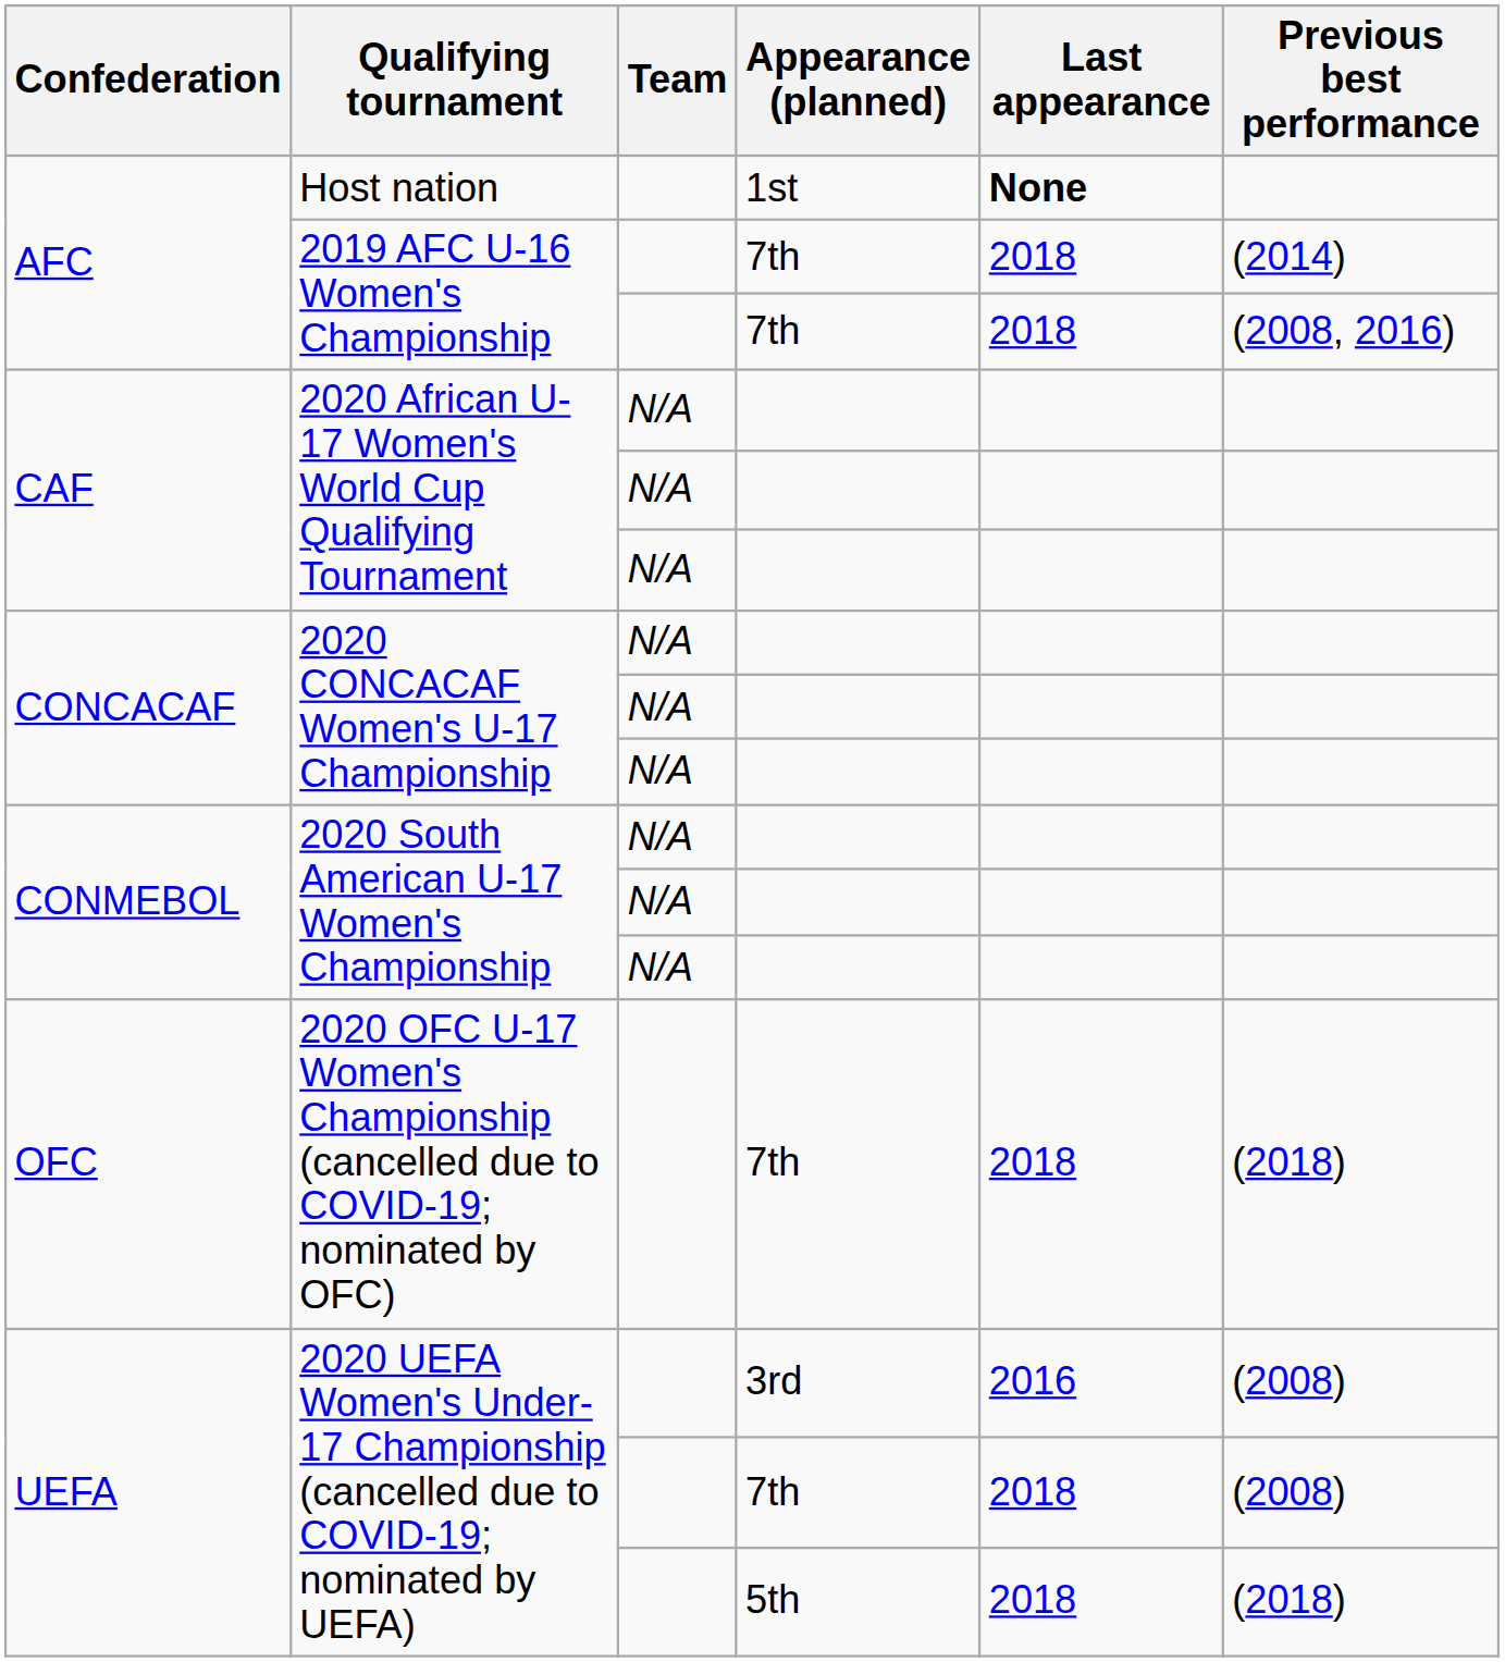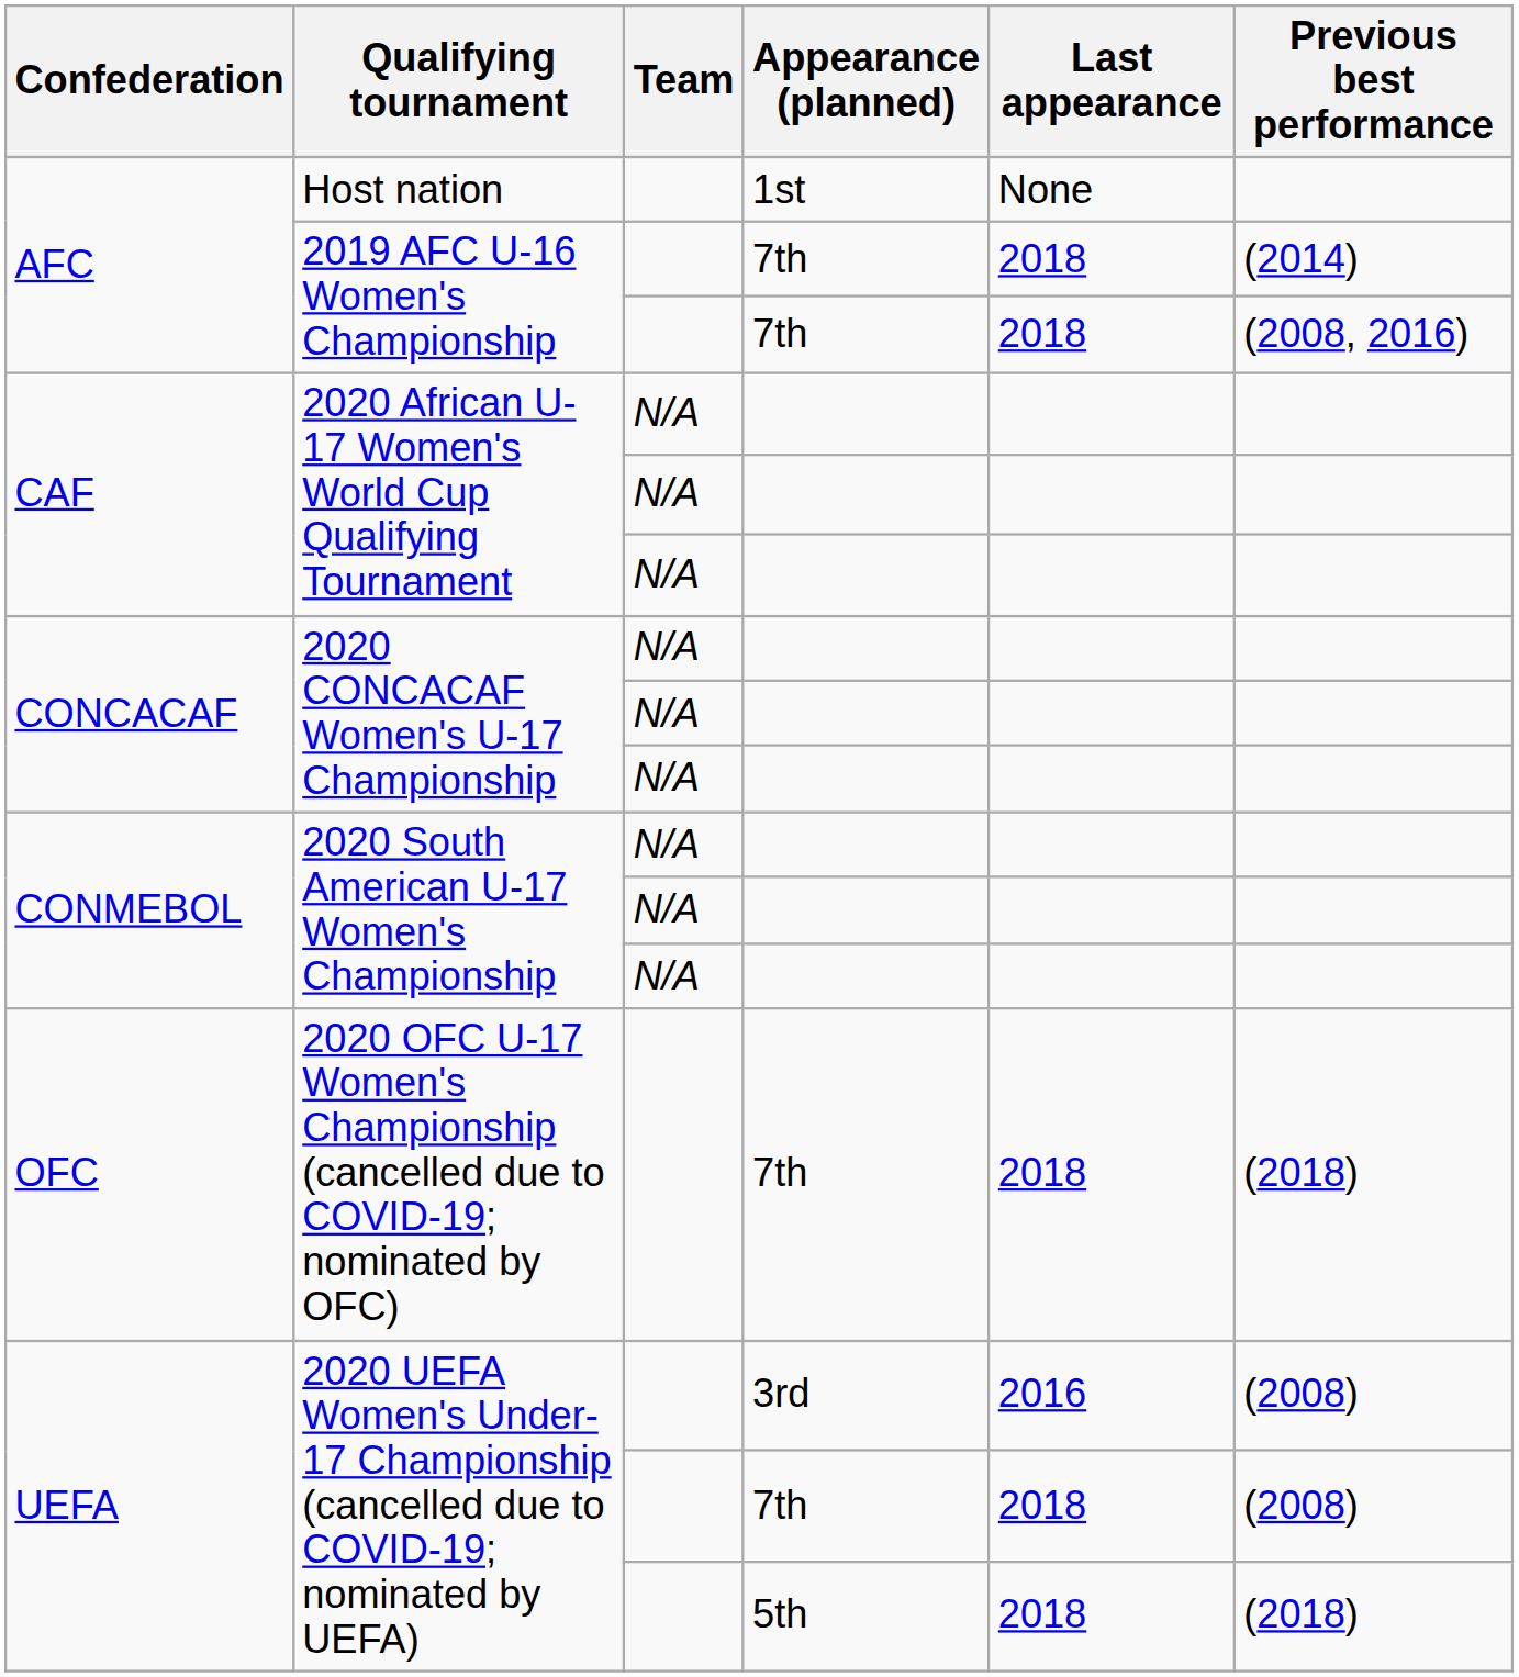Host nation | Last appearance: bold -> normal
